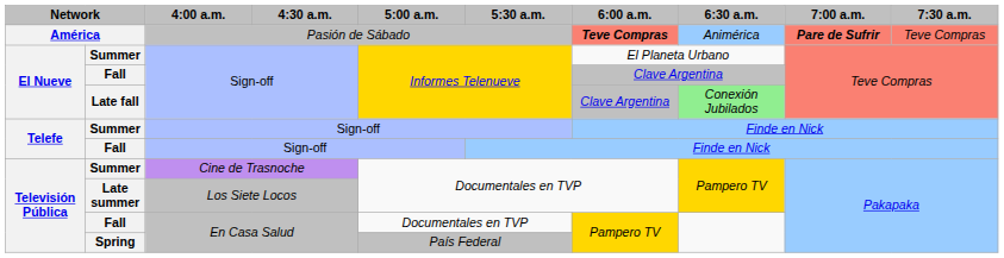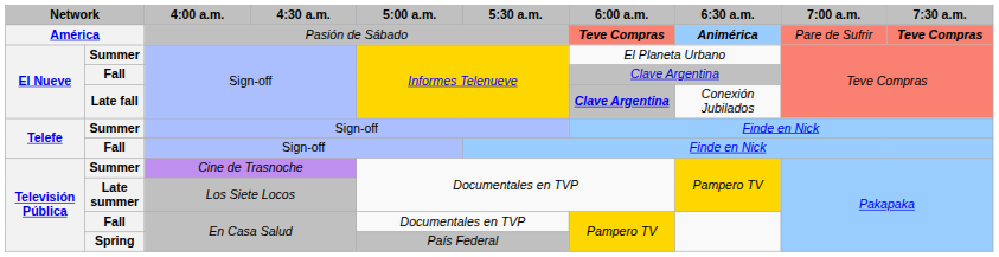América | 6:30 a.m.: normal -> bold
América | 7:00 a.m.: bold -> normal
América | 7:30 a.m.: normal -> bold
Late fall | 6:00 a.m.: normal -> bold
Late fall | 6:30 a.m.: lightgreen background -> no background
